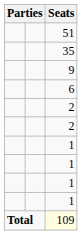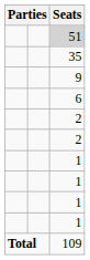51 | Seats: no background -> lightgrey background
109 | Seats: lightyellow background -> no background
